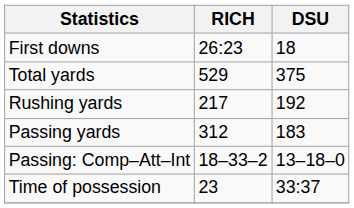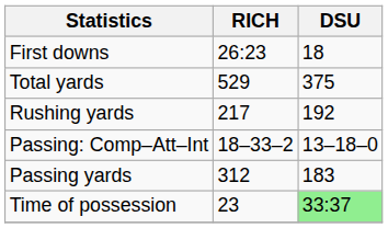rows swapped: Passing yards <-> Passing: Comp–Att–Int
Time of possession | DSU: no background -> lightgreen background
